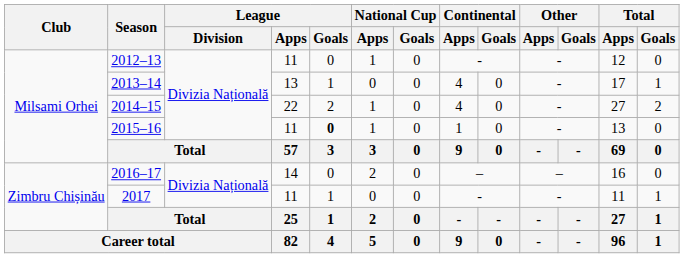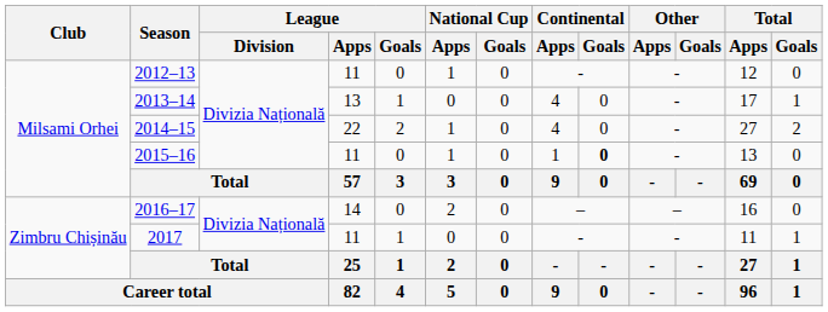2015–16 | League / Goals: bold -> normal
2015–16 | Continental / Goals: normal -> bold
